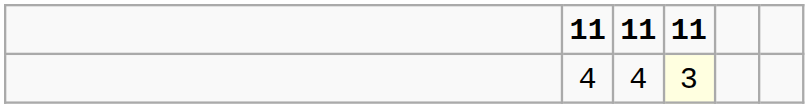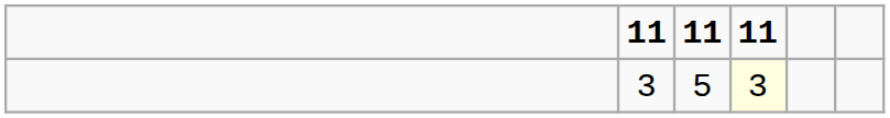row 2 | column 2: 4 -> 3
row 2 | column 3: 4 -> 5
